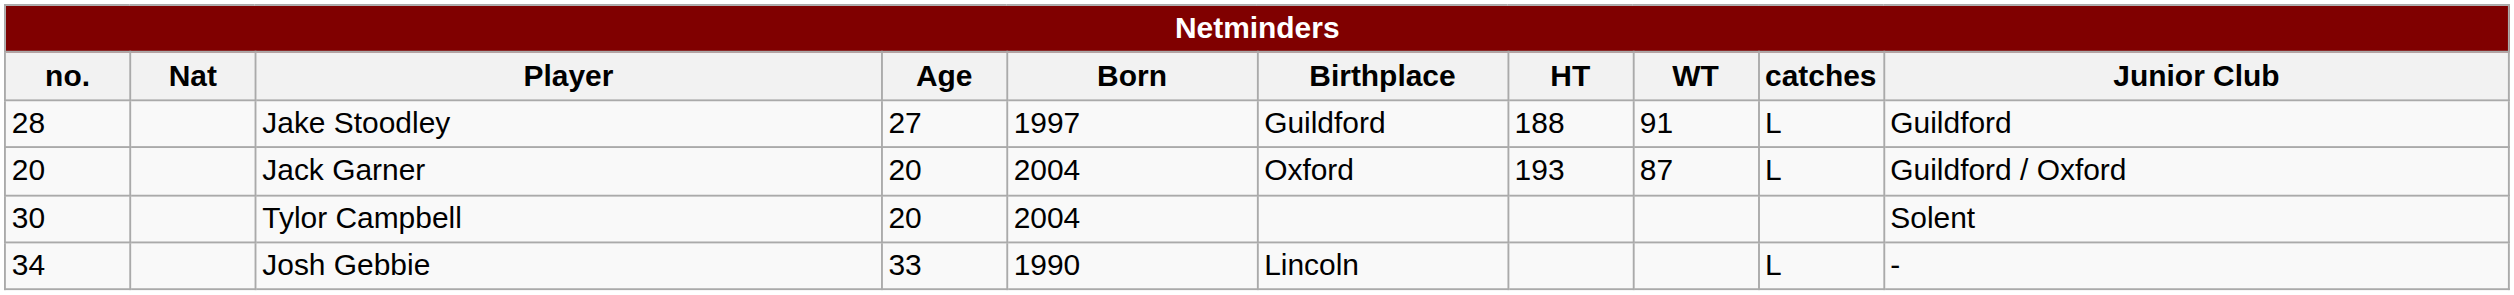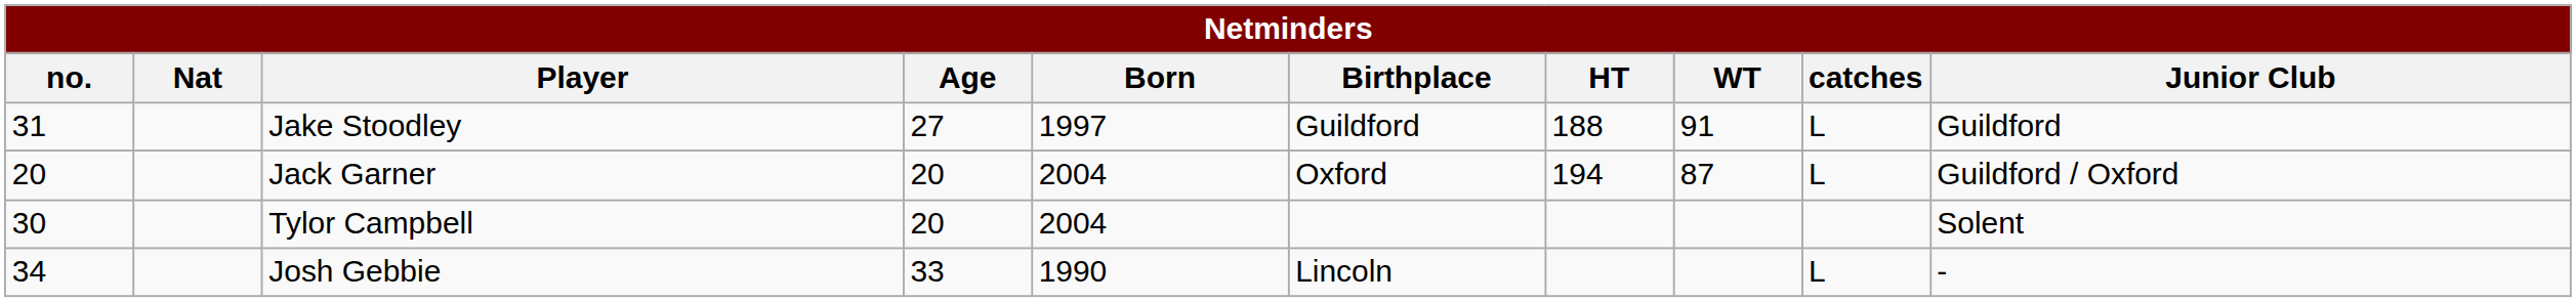Jake Stoodley | no.: 28 -> 31
Jack Garner | HT: 193 -> 194
